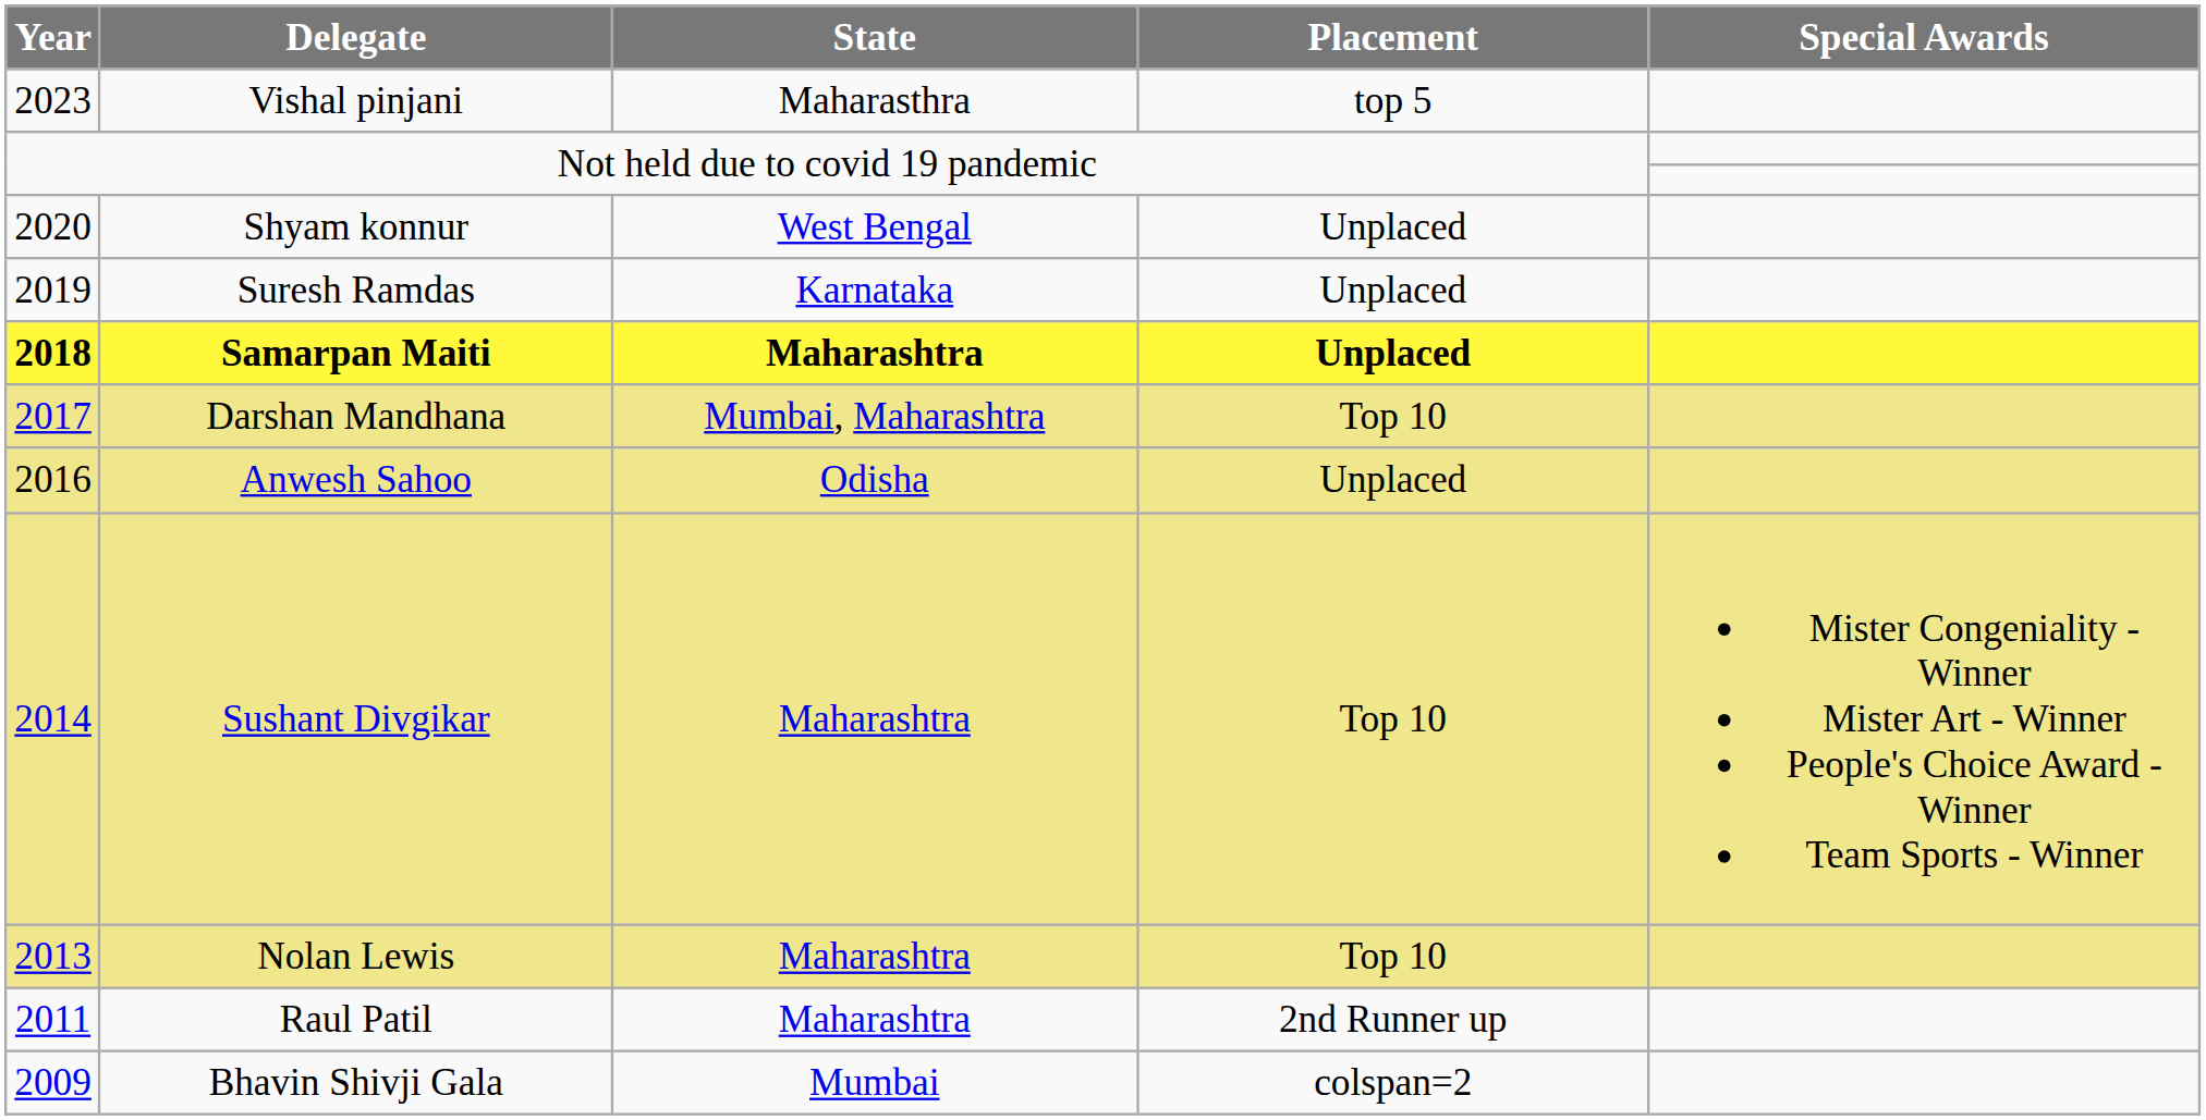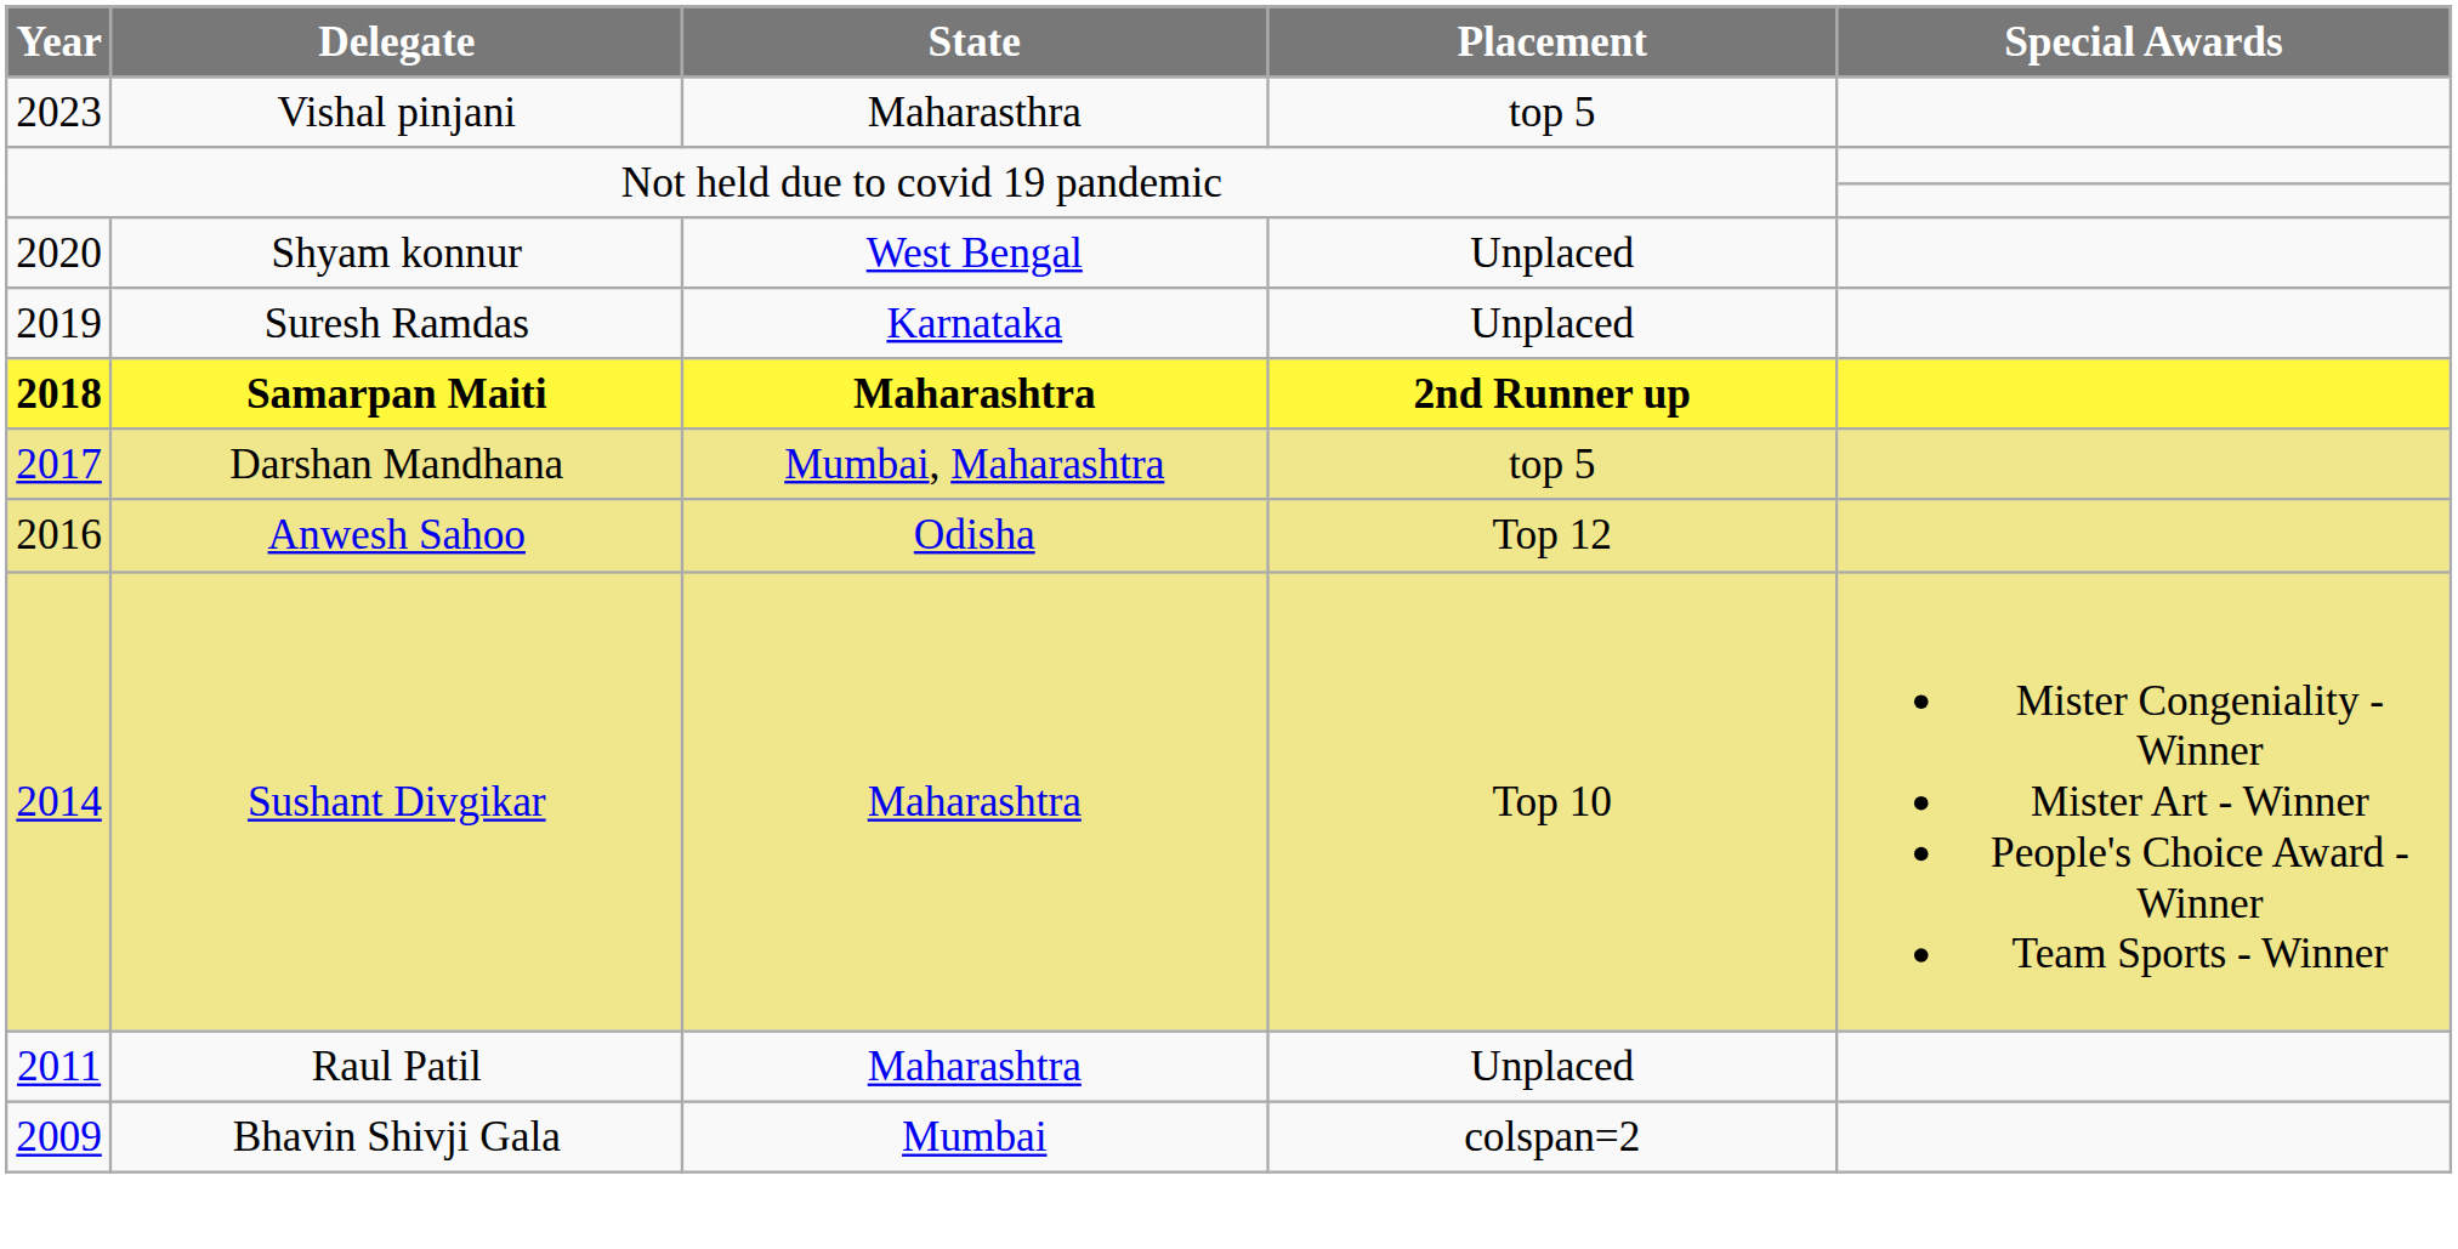Samarpan Maiti | Placement: Unplaced -> 2nd Runner up
Darshan Mandhana | Placement: Top 10 -> top 5
Anwesh Sahoo | Placement: Unplaced -> Top 12
- row: 2013 | Nolan Lewis | Maharashtra | Top 10
Raul Patil | Placement: 2nd Runner up -> Unplaced
